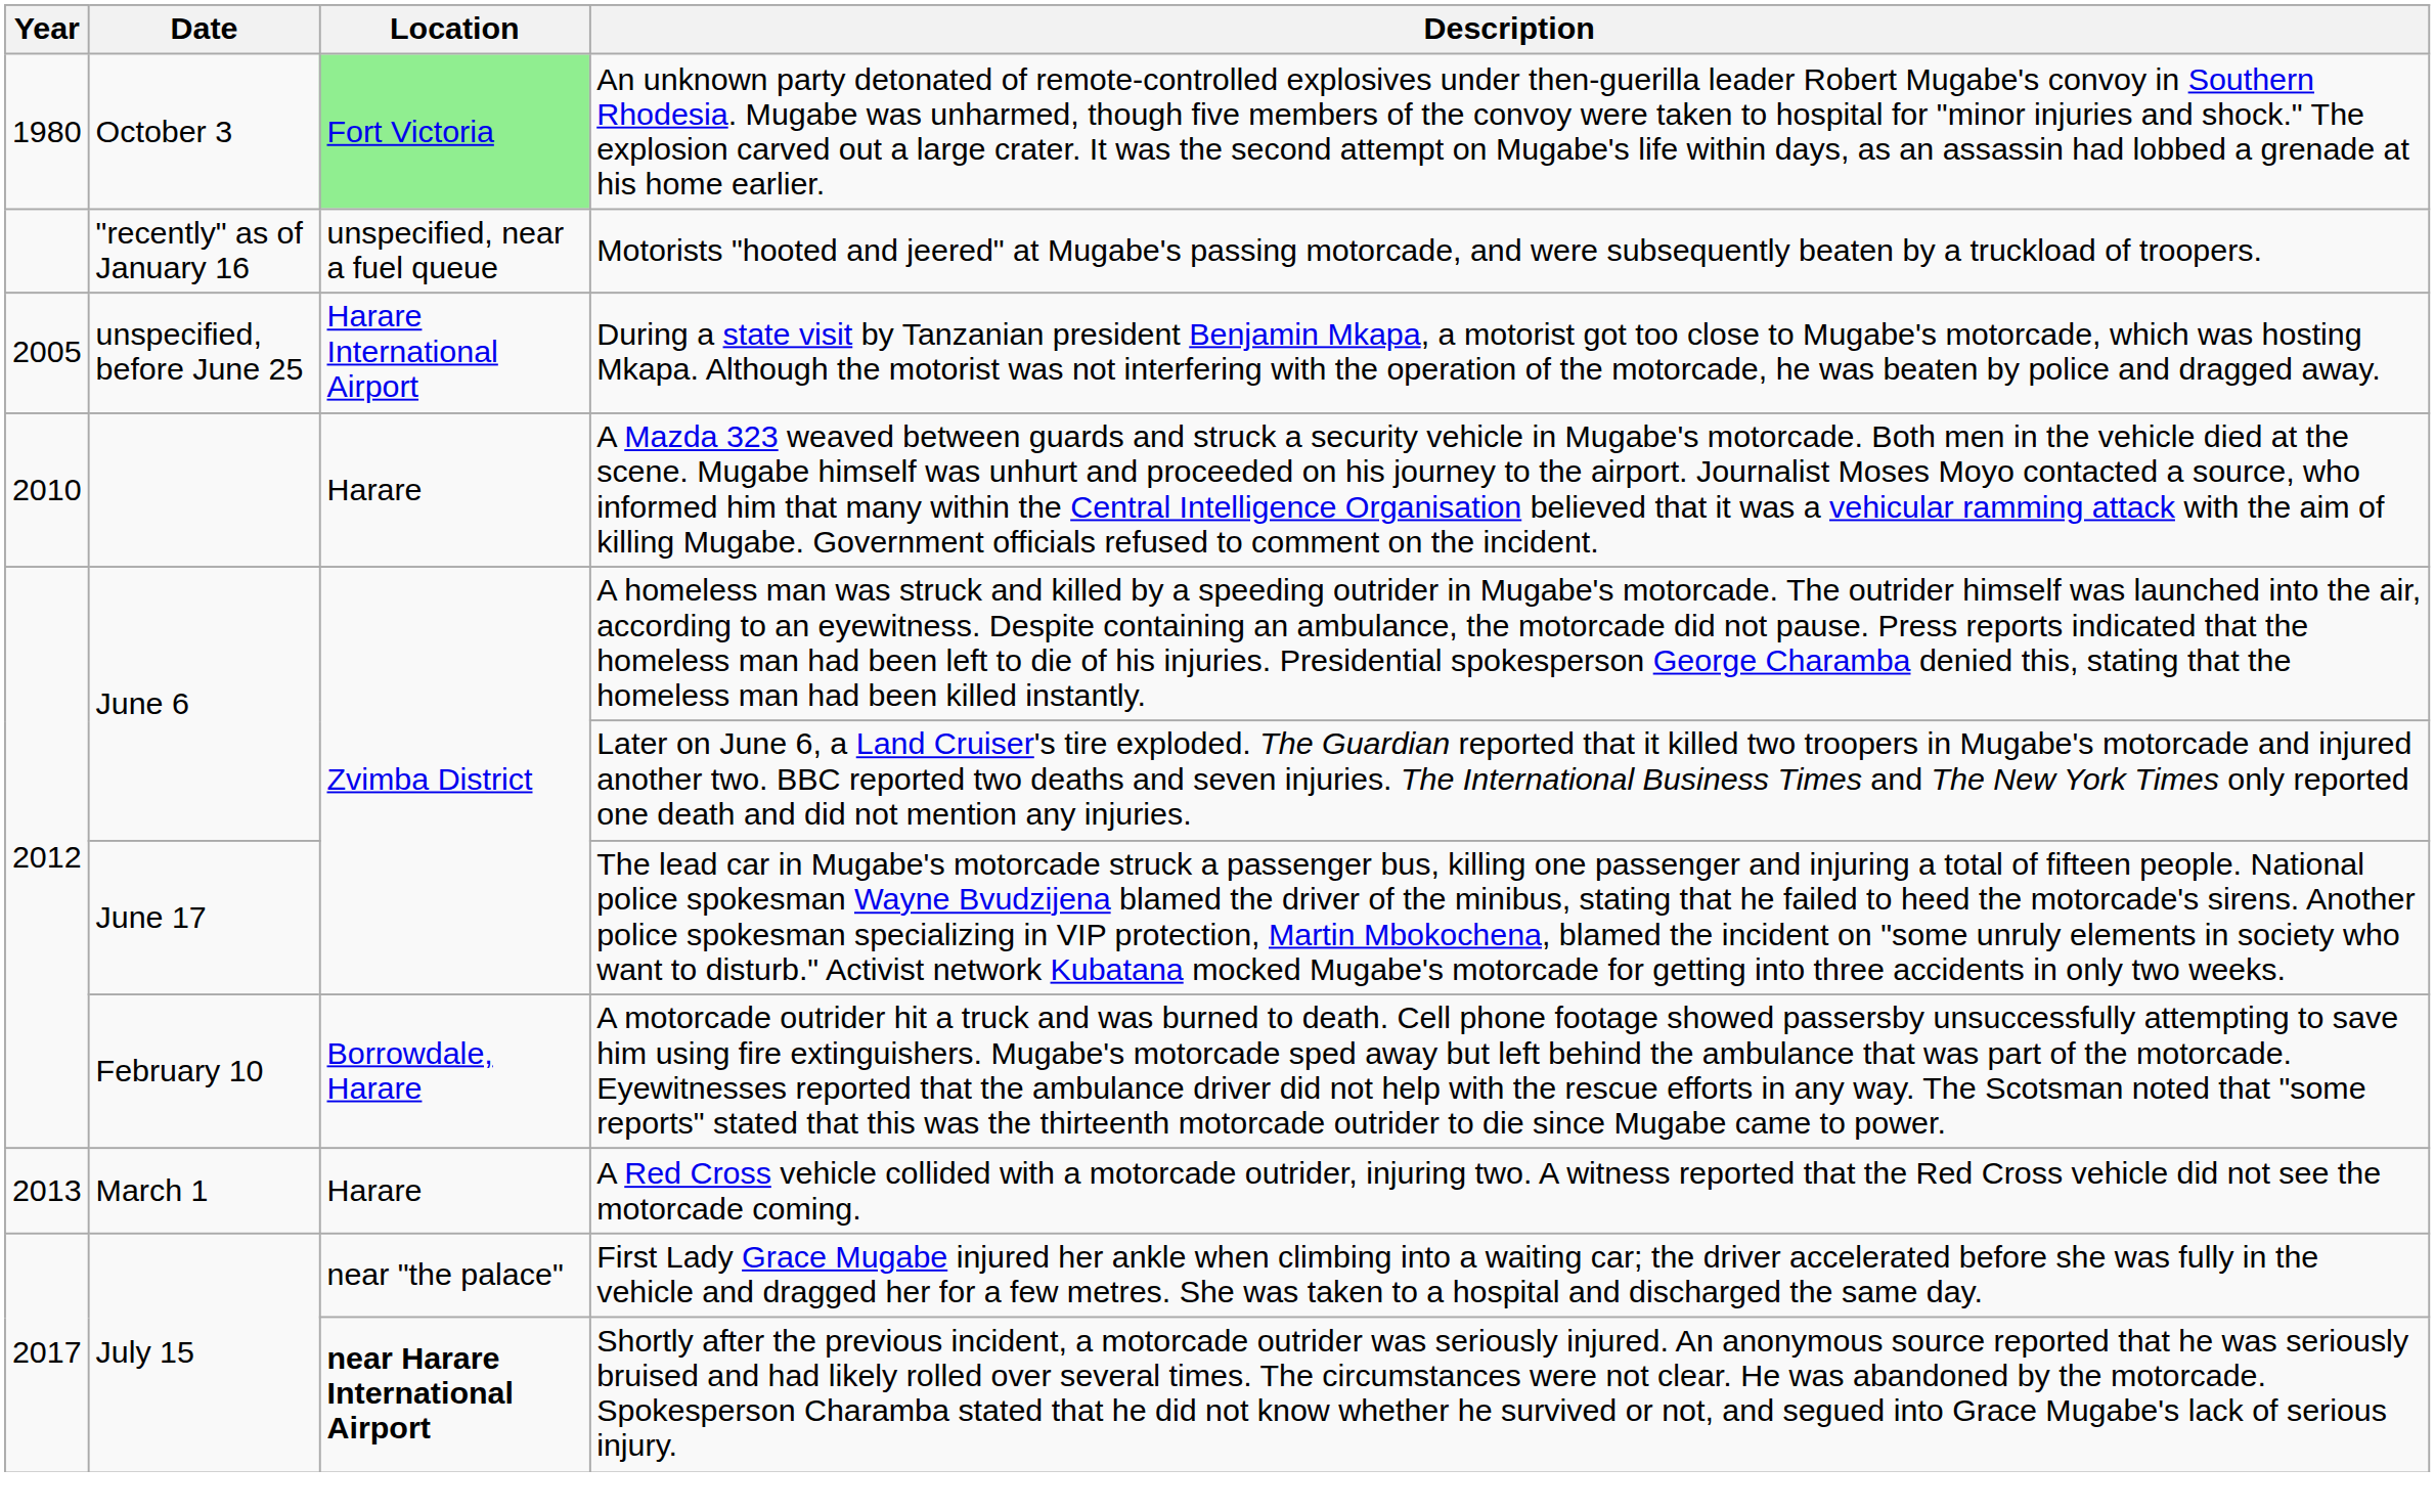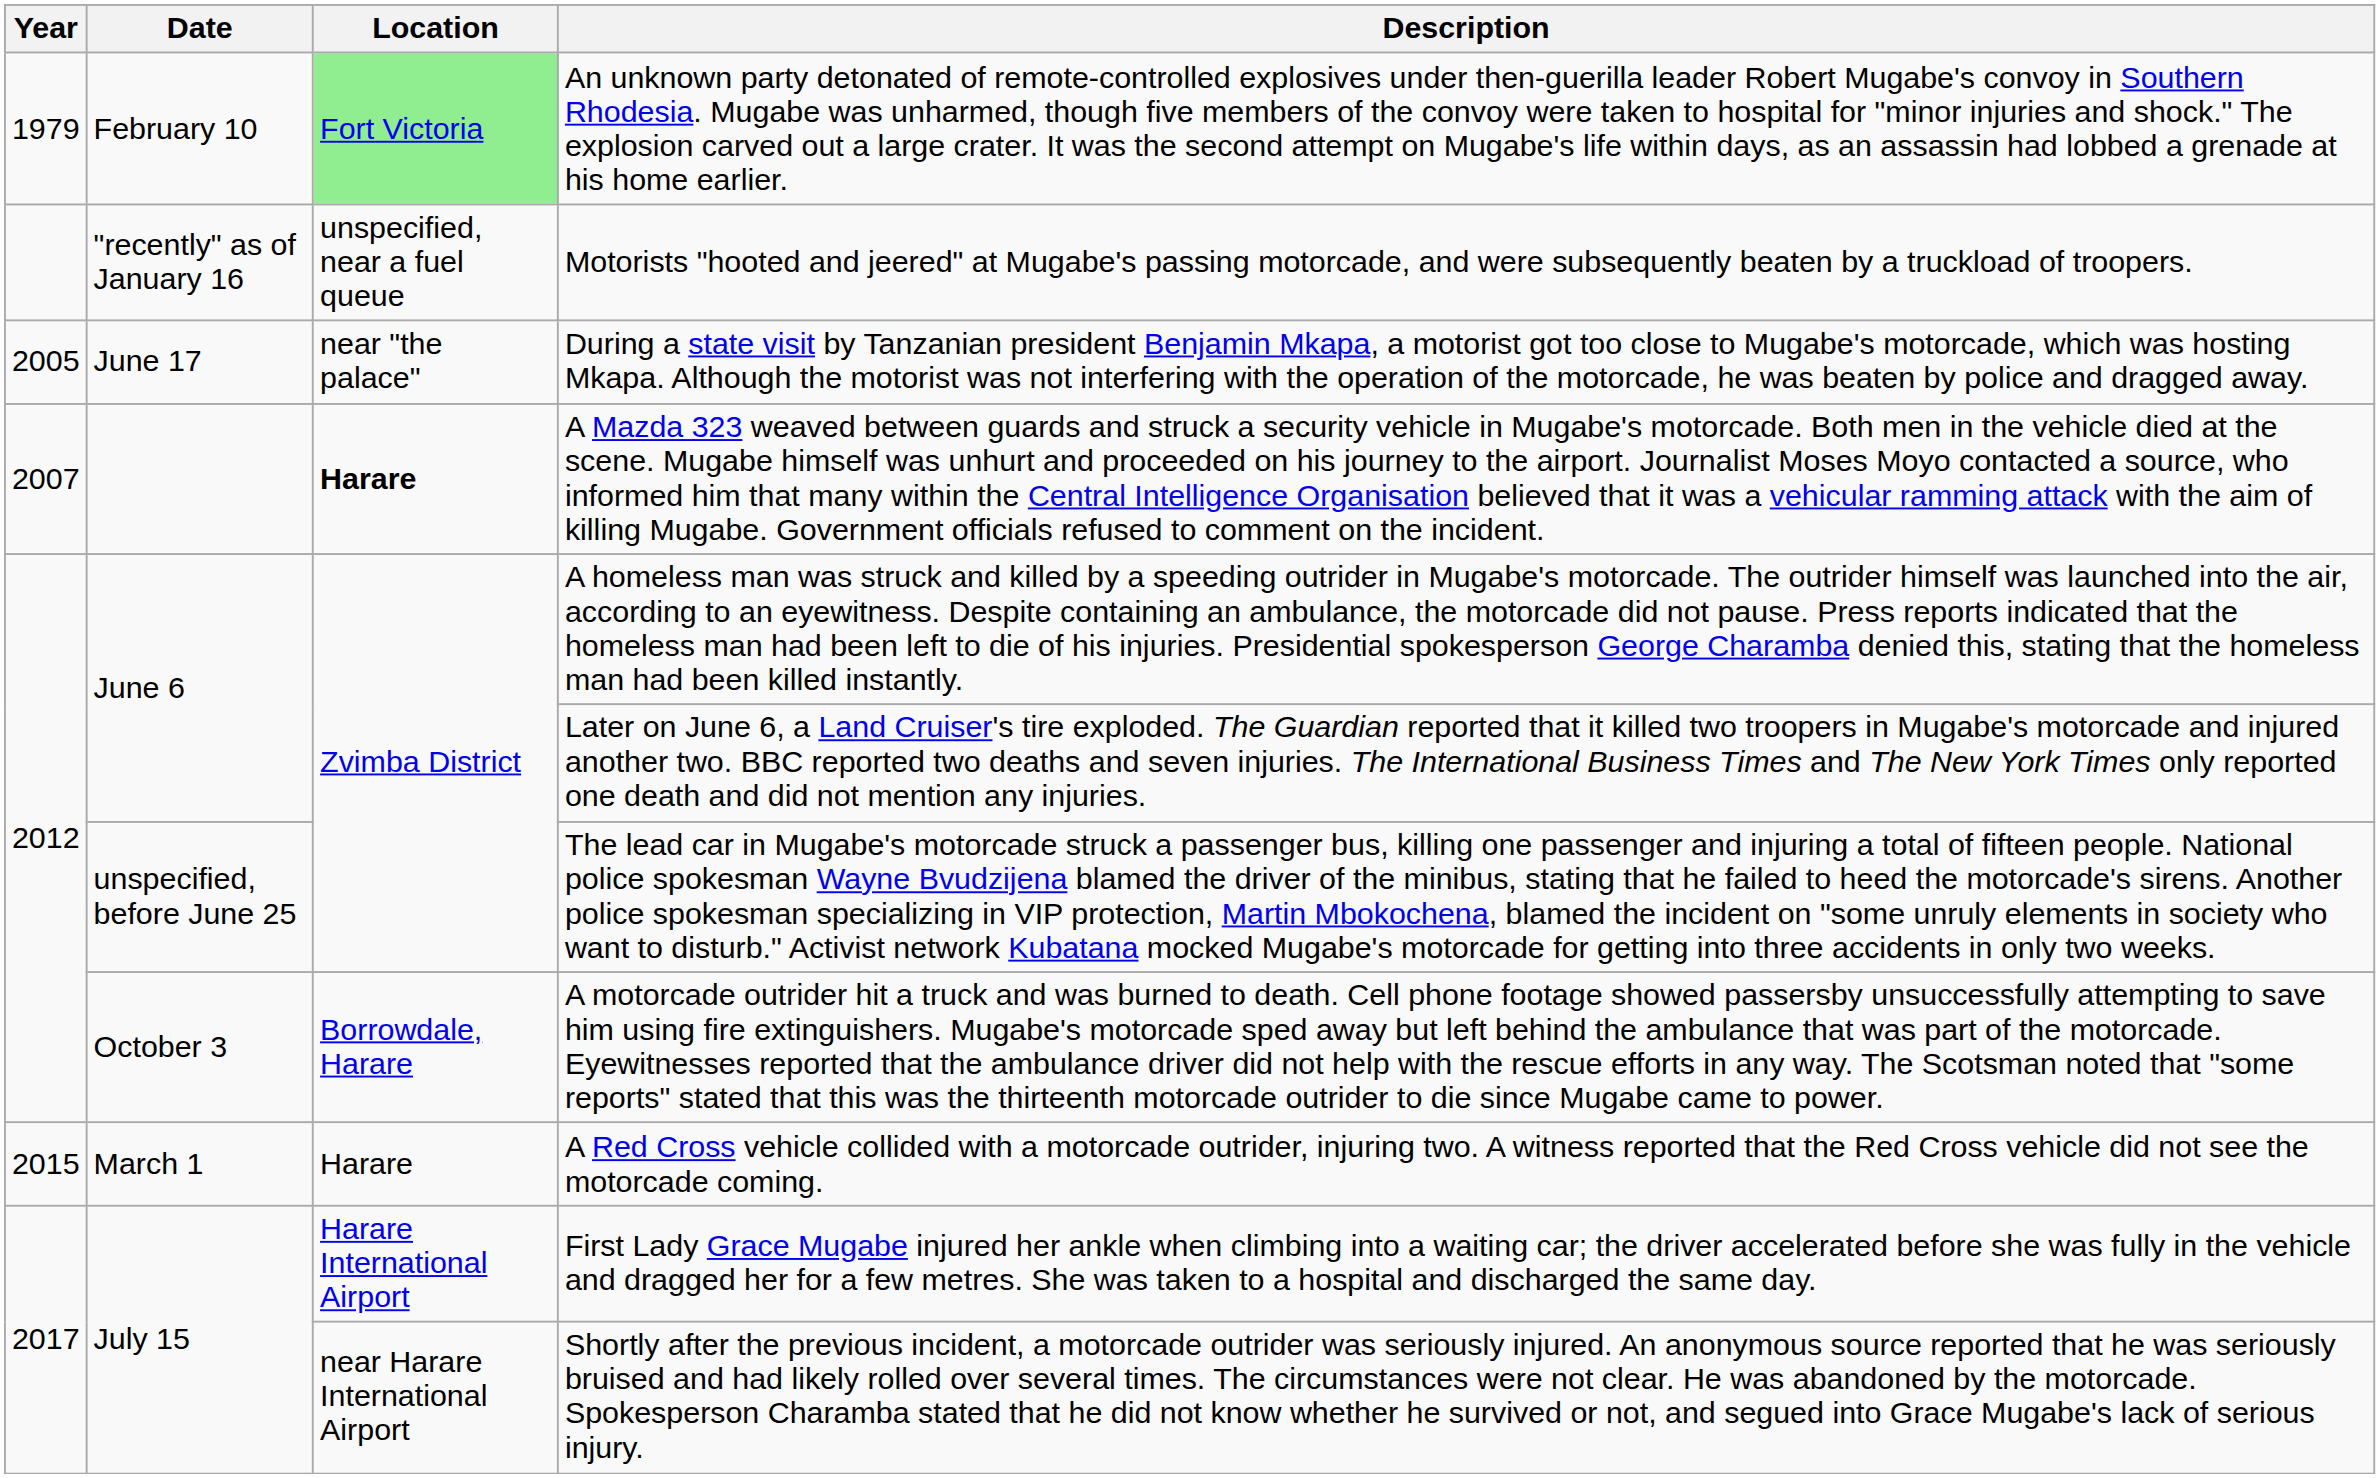row 2 | Year: 1980 -> 1979
row 2 | Date: October 3 -> February 10
row 4 | Date: unspecified, before June 25 -> June 17
row 4 | Location: Harare International Airport -> near "the palace"
row 5 | Year: 2010 -> 2007
row 5 | Location: normal -> bold
row 8 | Date: June 17 -> unspecified, before June 25
row 9 | Date: February 10 -> October 3
row 10 | Year: 2013 -> 2015
row 11 | Location: near "the palace" -> Harare International Airport
row 12 | Location: bold -> normal
